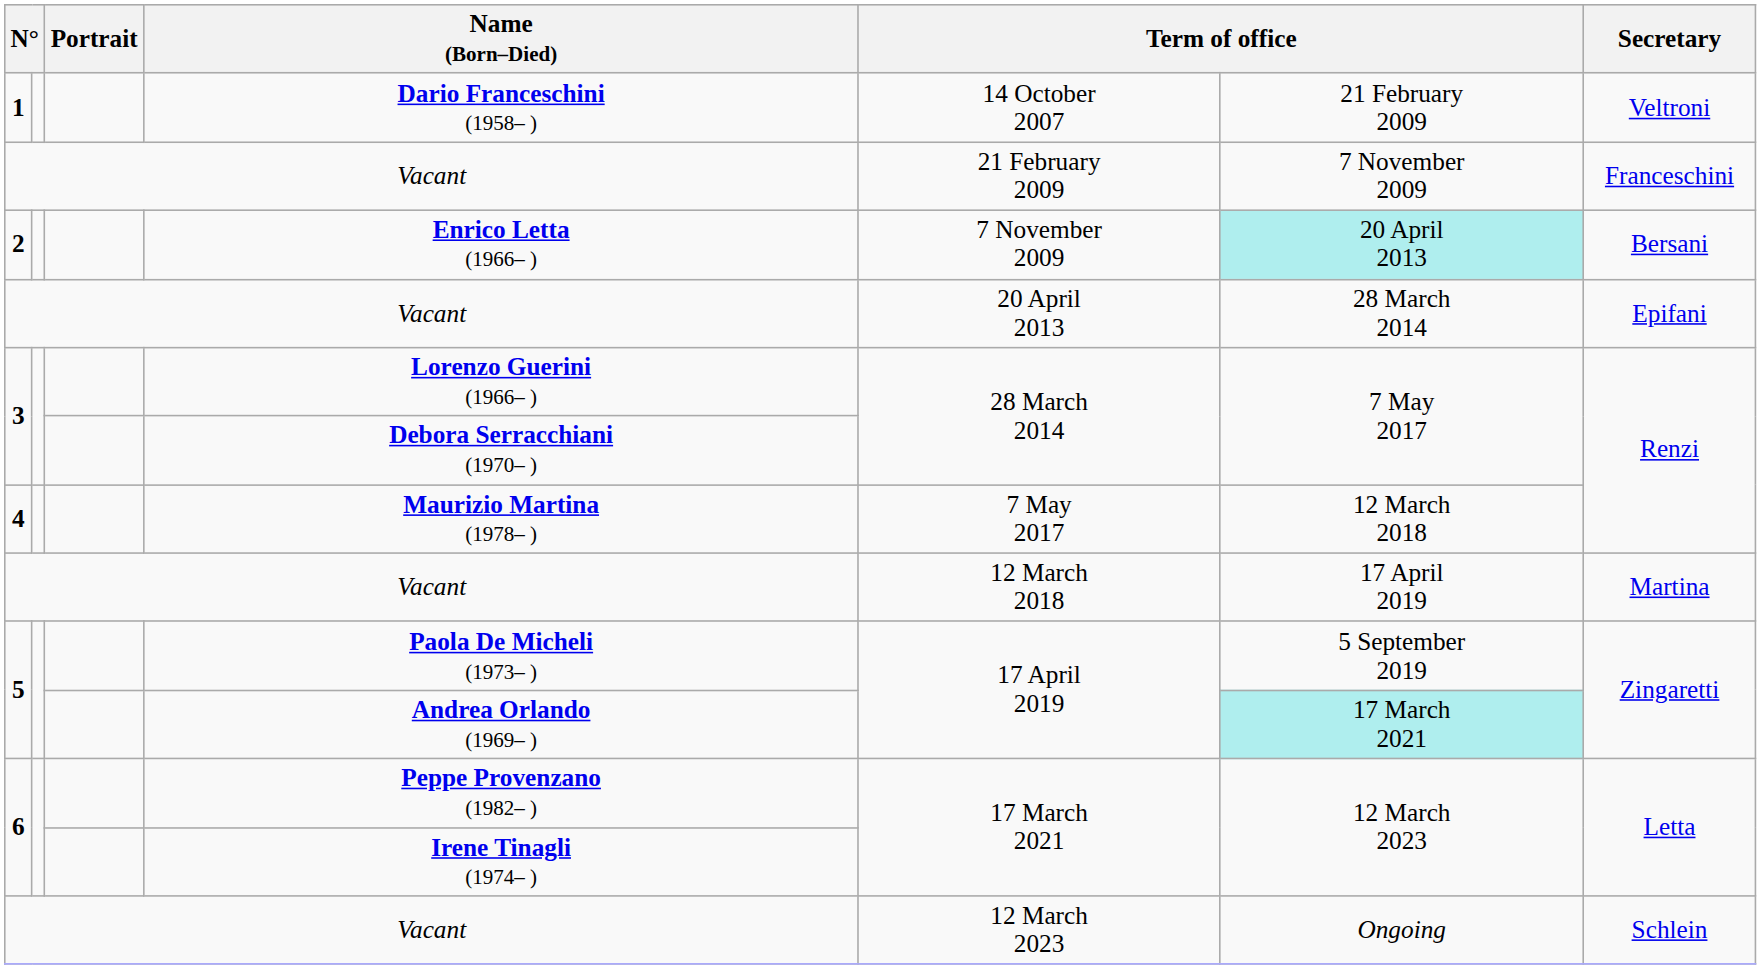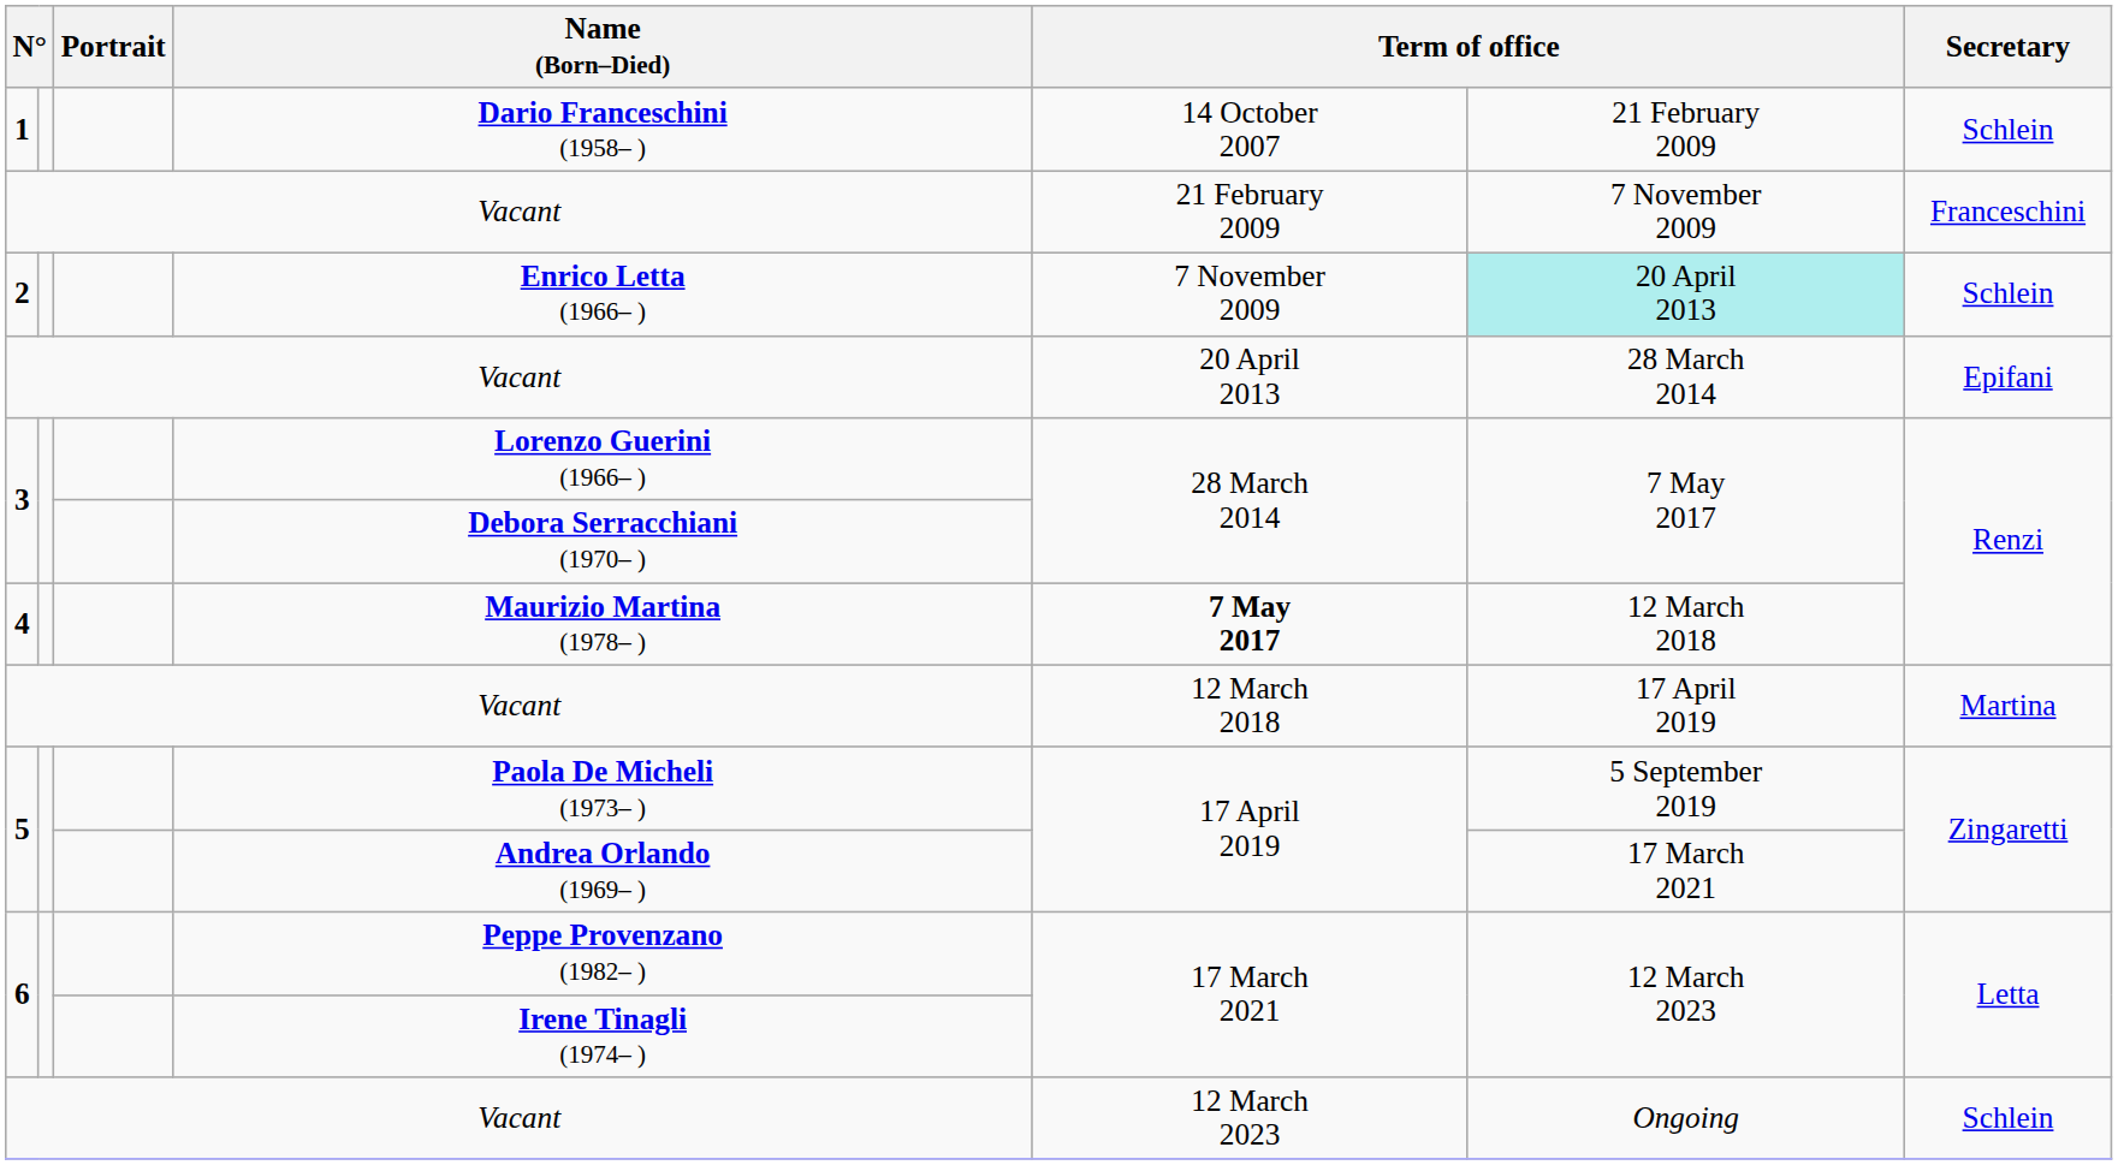Dario Franceschini (1958– ) | Secretary: Veltroni -> Schlein
Enrico Letta (1966– ) | Secretary: Bersani -> Schlein
Maurizio Martina (1978– ) | column 5: normal -> bold
Andrea Orlando (1969– ) | column 6: paleturquoise background -> no background
